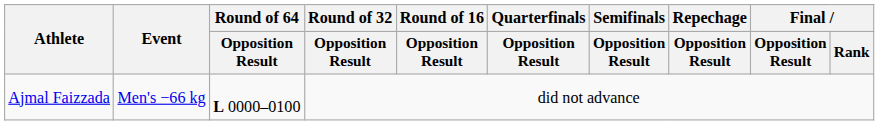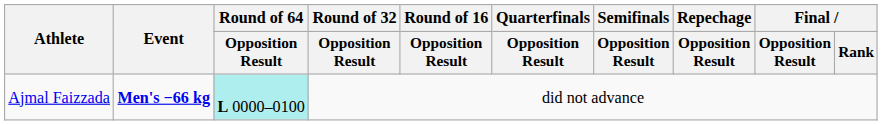Ajmal Faizzada | Event: normal -> bold
Ajmal Faizzada | Round of 64 / Opposition Result: no background -> paleturquoise background
